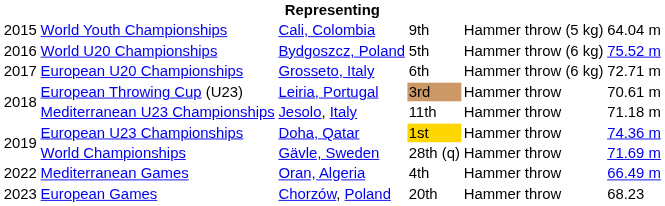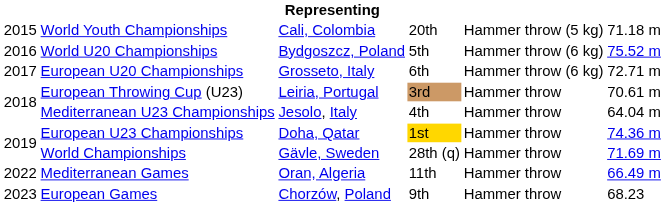World Youth Championships | column 4: 9th -> 20th
World Youth Championships | column 6: 64.04 m -> 71.18 m
Mediterranean U23 Championships | column 4: 11th -> 4th
Mediterranean U23 Championships | column 6: 71.18 m -> 64.04 m
Mediterranean Games | column 4: 4th -> 11th
European Games | column 4: 20th -> 9th
